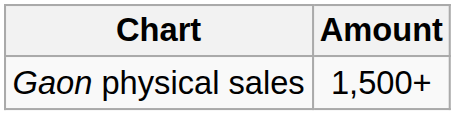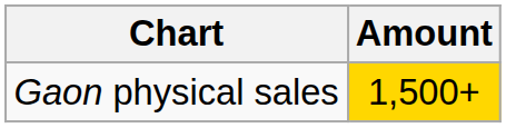Gaon physical sales | Amount: no background -> gold background
